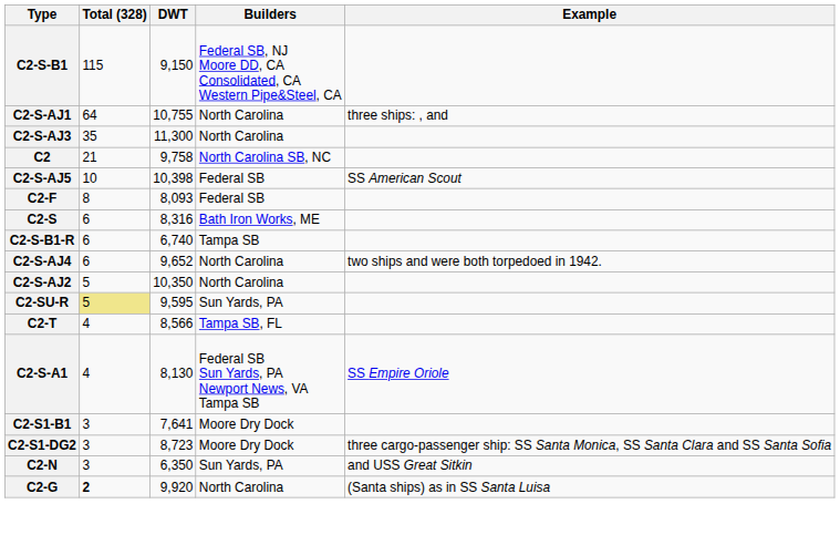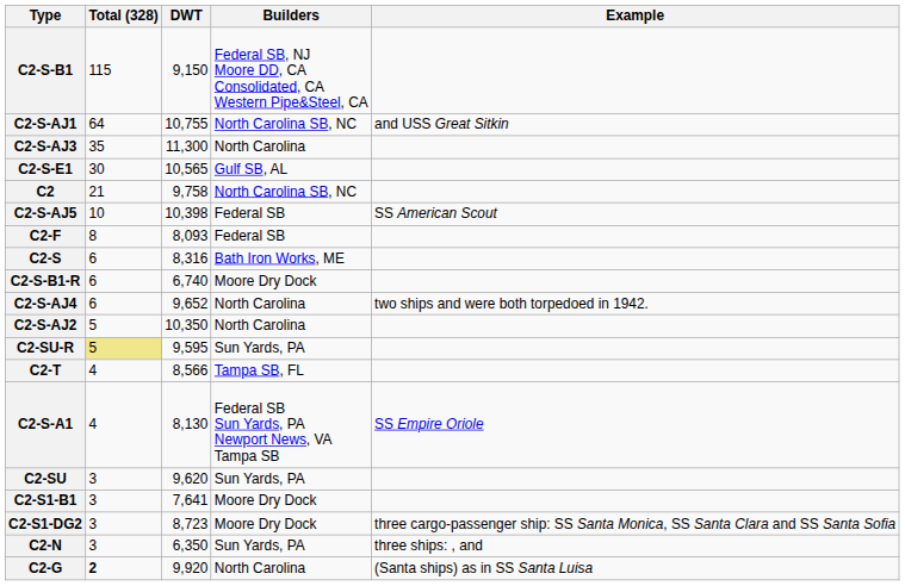C2-S-AJ1 | Builders: North Carolina -> North Carolina SB, NC
C2-S-AJ1 | Example: three ships: , and -> and USS Great Sitkin
+ row: C2-S-E1 | 30 | 10,565 | Gulf SB, AL
C2-S-B1-R | Builders: Tampa SB -> Moore Dry Dock
+ row: C2-SU | 3 | 9,620 | Sun Yards, PA
C2-N | Example: and USS Great Sitkin -> three ships: , and
